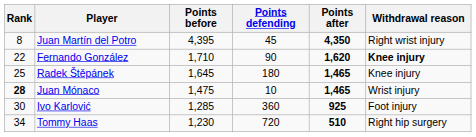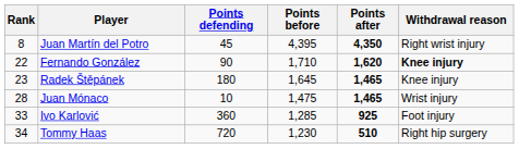columns swapped: Points before <-> Points defending
Radek Štěpánek | Rank: 25 -> 23
Juan Mónaco | Rank: bold -> normal
Ivo Karlović | Rank: 30 -> 33
